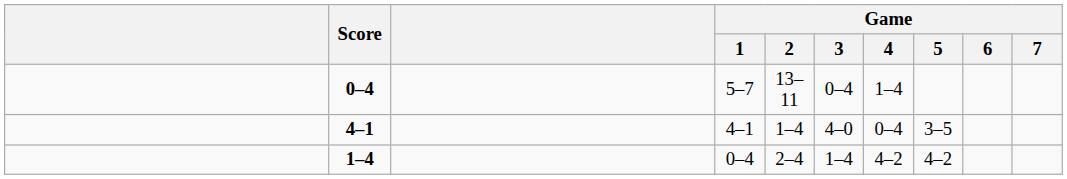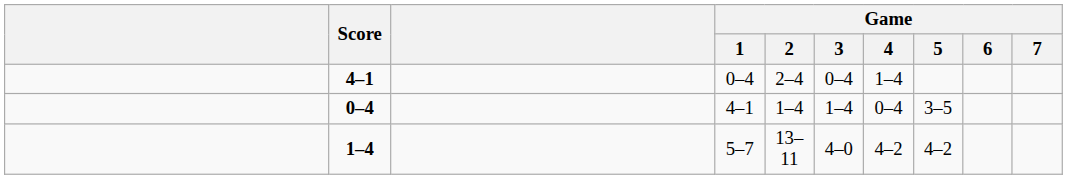row 3 | Score: 0–4 -> 4–1
row 3 | Game / 1: 5–7 -> 0–4
row 3 | Game / 2: 13–11 -> 2–4
row 4 | Score: 4–1 -> 0–4
row 4 | Game / 3: 4–0 -> 1–4
row 5 | Game / 1: 0–4 -> 5–7
row 5 | Game / 2: 2–4 -> 13–11
row 5 | Game / 3: 1–4 -> 4–0
